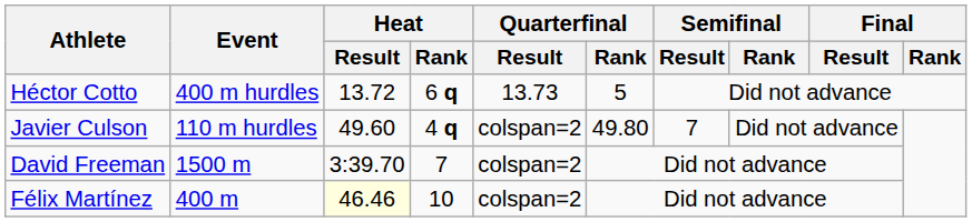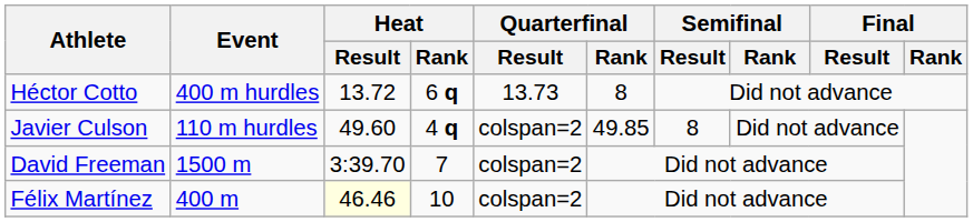Héctor Cotto | Quarterfinal / Rank: 5 -> 8
Javier Culson | Quarterfinal / Rank: 49.80 -> 49.85
Javier Culson | Semifinal / Result: 7 -> 8
